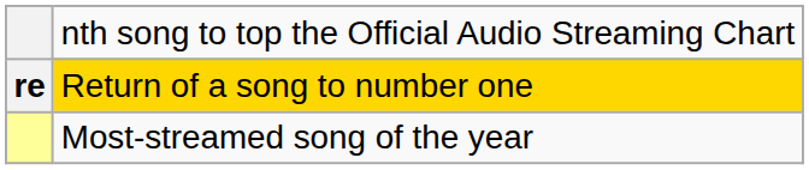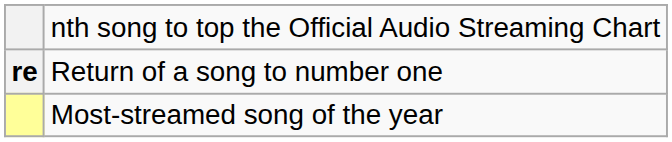row 2 | column 2: gold background -> no background
